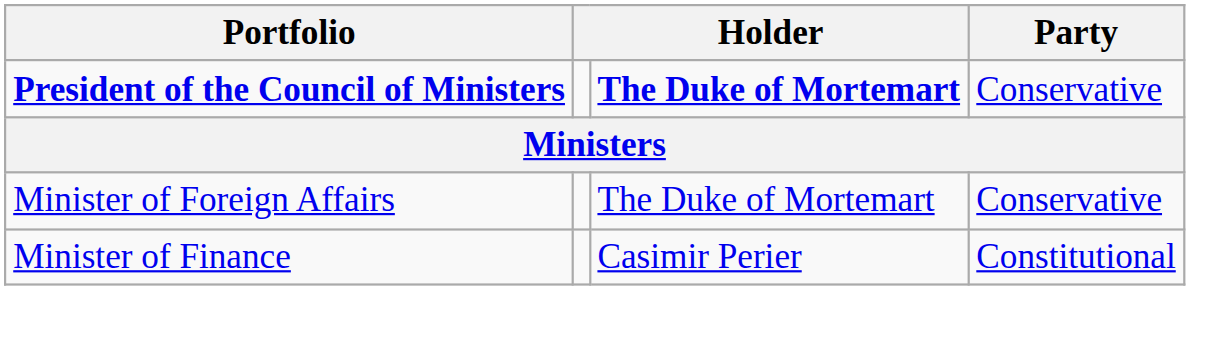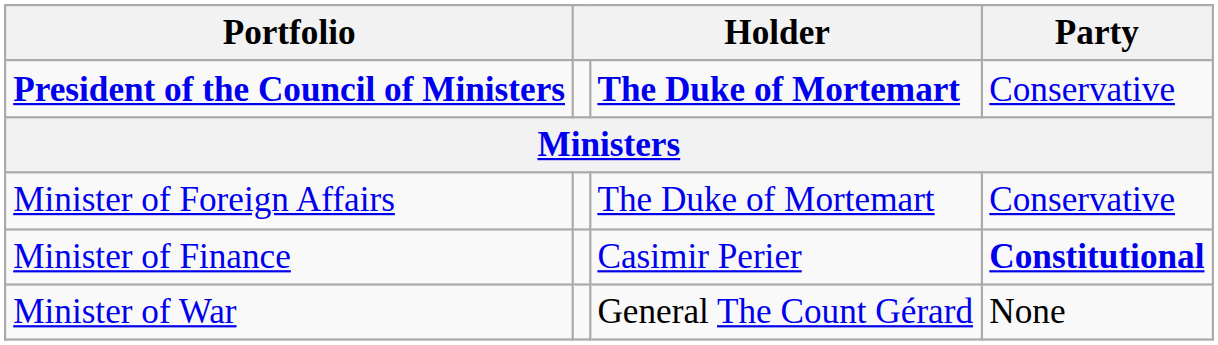Minister of Finance | Party: normal -> bold
+ row: Minister of War | General The Count Gérard | None
